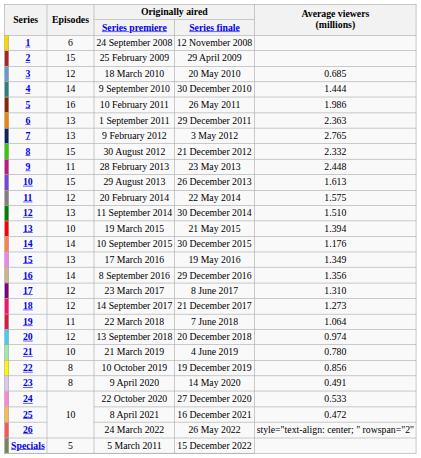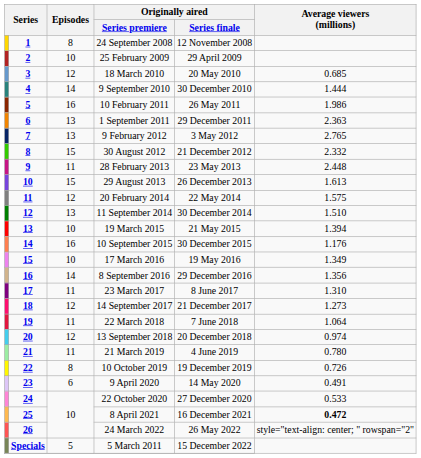24 September 2008 | Episodes: 6 -> 8
25 February 2009 | Episodes: 15 -> 10
10 September 2015 | Episodes: 14 -> 16
17 March 2016 | Episodes: 13 -> 10
23 March 2017 | Episodes: 12 -> 11
21 March 2019 | Episodes: 10 -> 11
10 October 2019 | Average viewers (millions): 0.856 -> 0.726
9 April 2020 | Episodes: 8 -> 6
8 April 2021 | Average viewers (millions): normal -> bold
